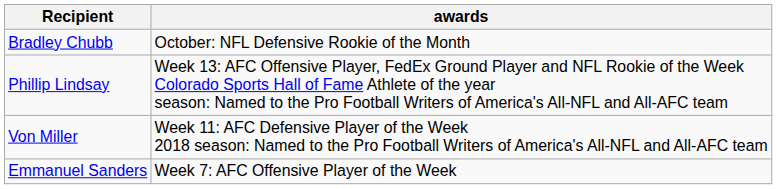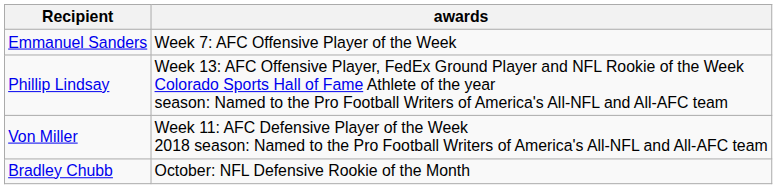rows swapped: Bradley Chubb <-> Emmanuel Sanders
